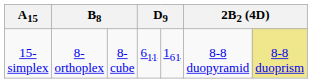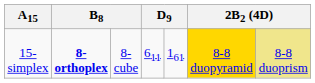15-simplex | column 2: normal -> bold
15-simplex | column 6: no background -> gold background
